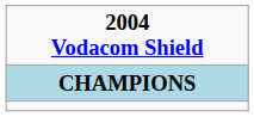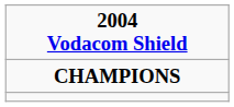row 2 | column 1: lightblue background -> no background
